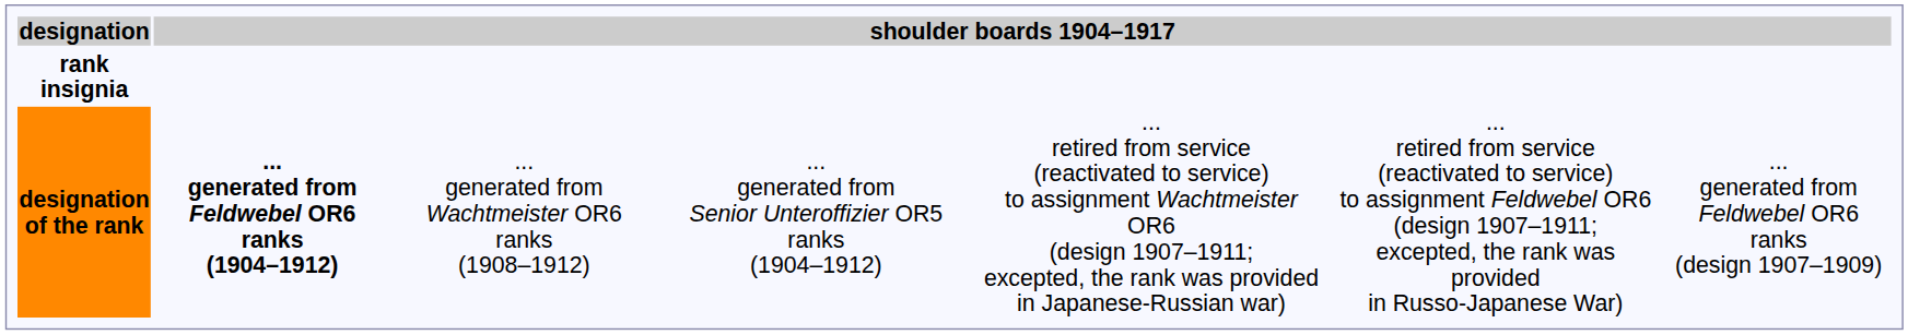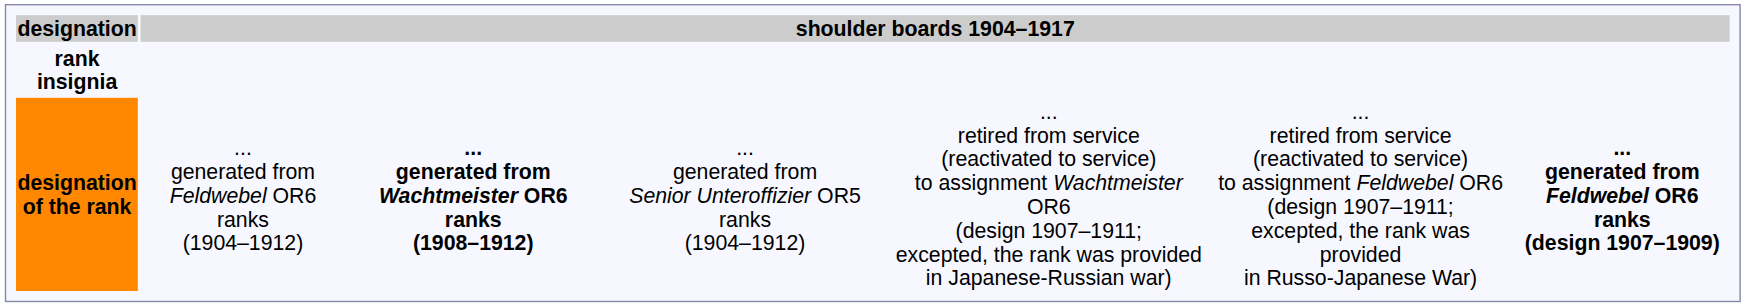designation of the rank | column 2: bold -> normal
designation of the rank | column 3: normal -> bold
designation of the rank | column 7: normal -> bold
